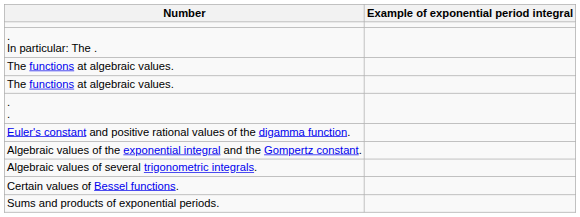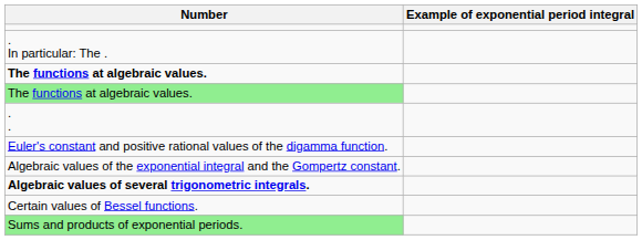row 4 | Number: normal -> bold
row 5 | Number: no background -> lightgreen background
row 9 | Number: normal -> bold
row 11 | Number: no background -> lightgreen background
